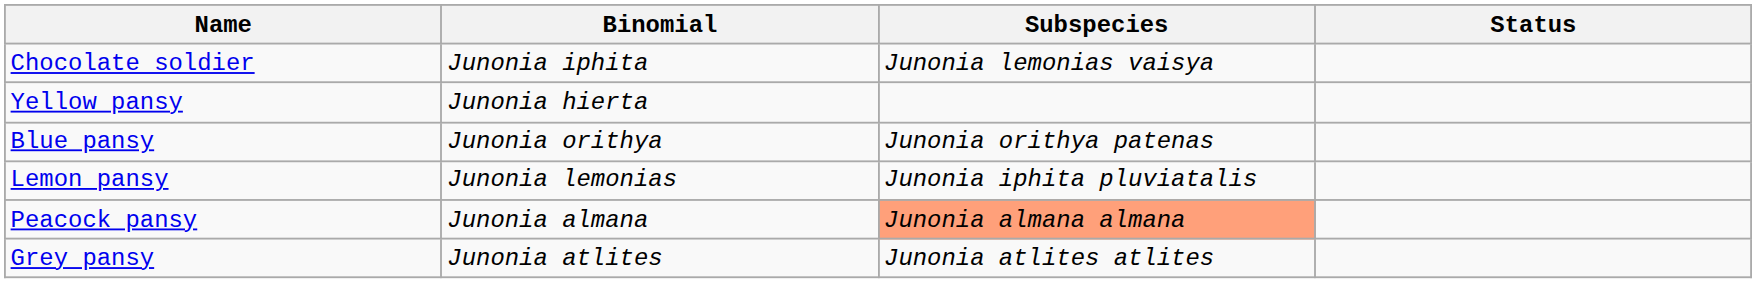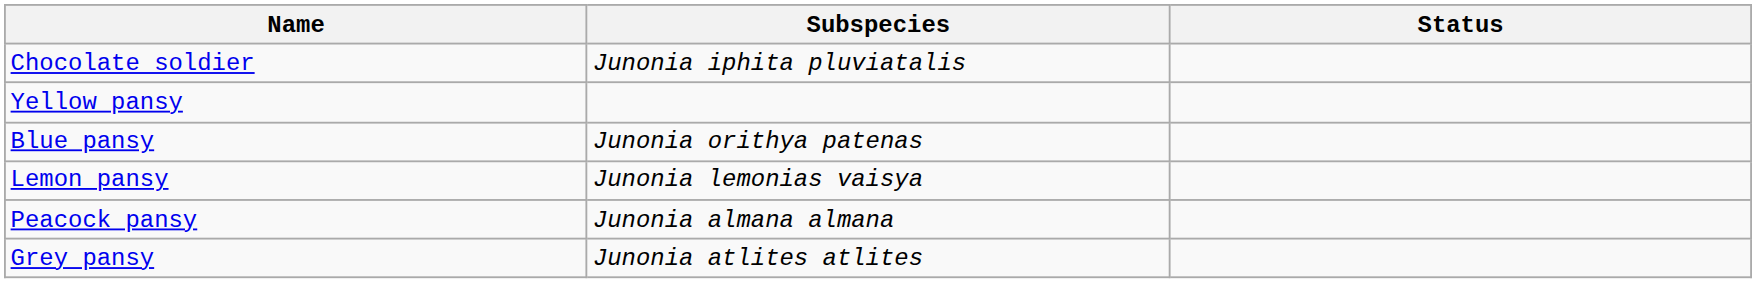- column: Binomial | Junonia iphita | Junonia hierta | Junonia orithya | Junonia lemonias | Junonia almana | Junonia atlites
Chocolate soldier | Subspecies: Junonia lemonias vaisya -> Junonia iphita pluviatalis
Lemon pansy | Subspecies: Junonia iphita pluviatalis -> Junonia lemonias vaisya
Peacock pansy | Subspecies: lightsalmon background -> no background
